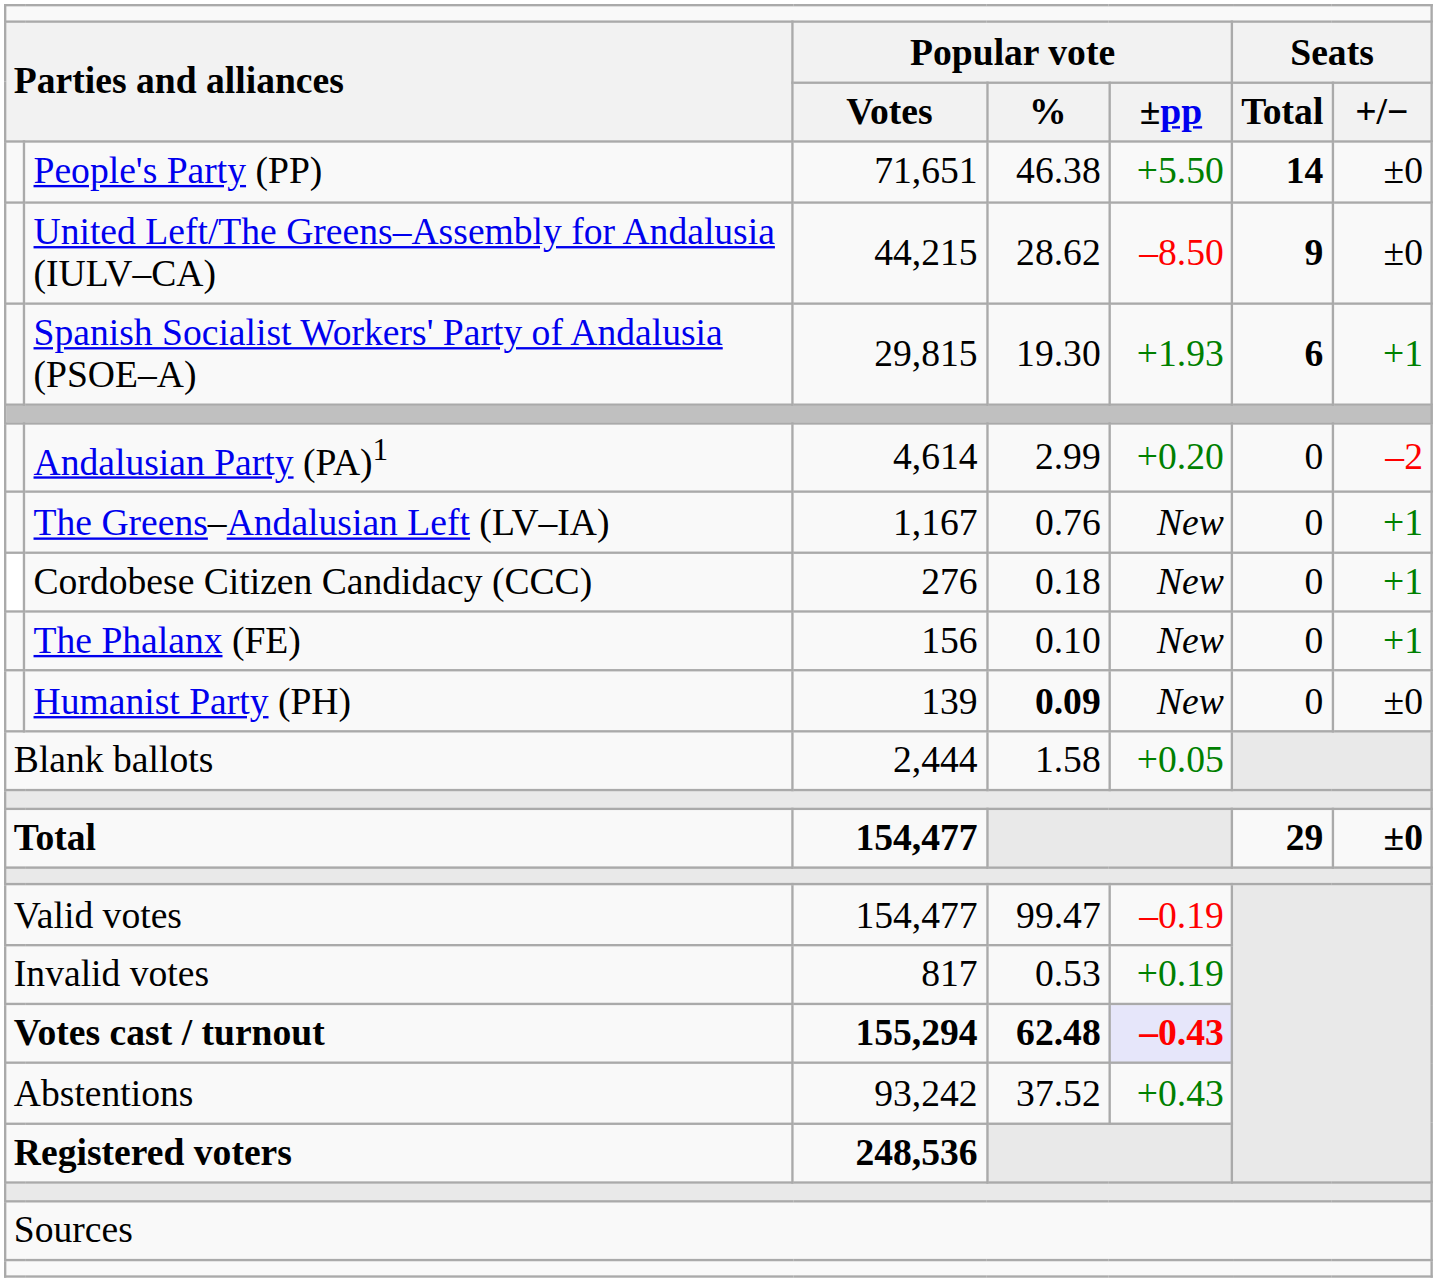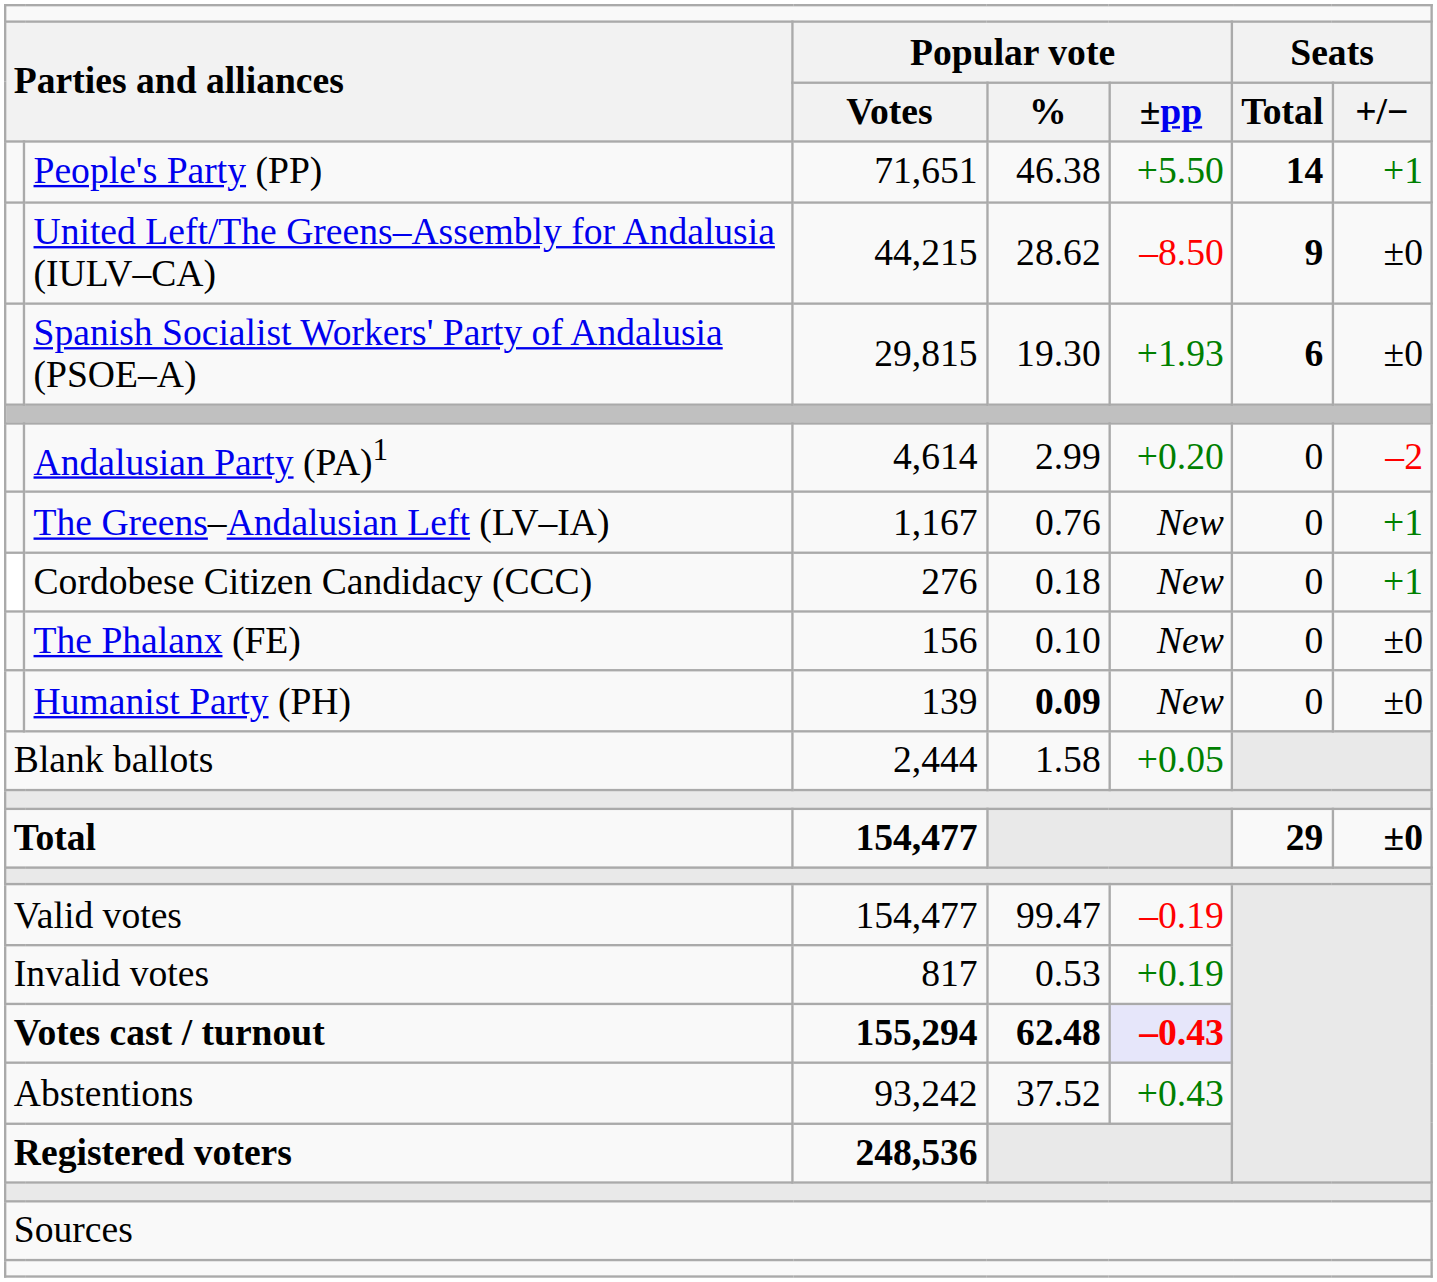People's Party (PP) | column 7: ±0 -> +1
Spanish Socialist Workers' Party of Andalusia (PSOE–A) | column 7: +1 -> ±0
The Phalanx (FE) | column 7: +1 -> ±0
